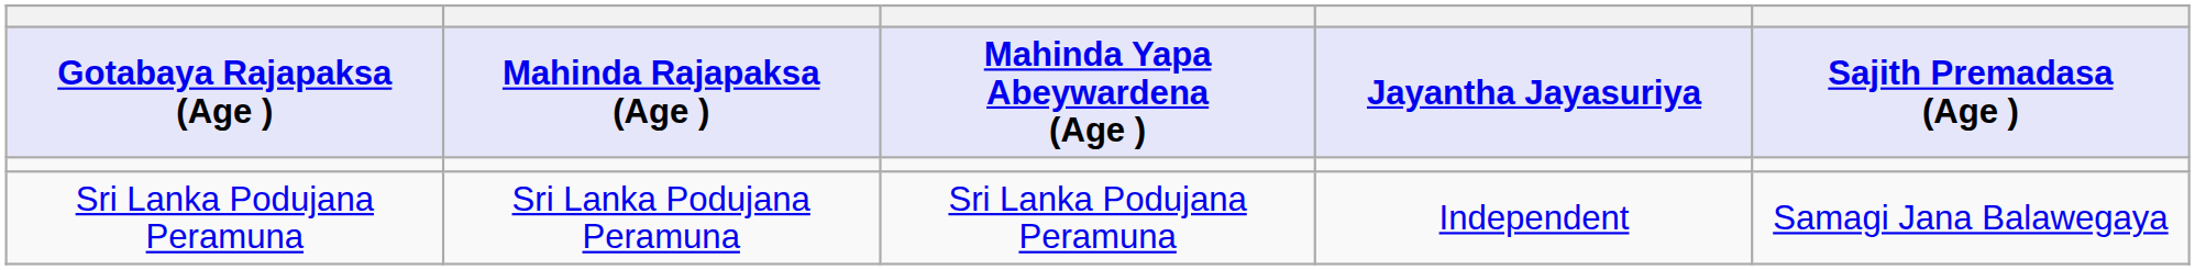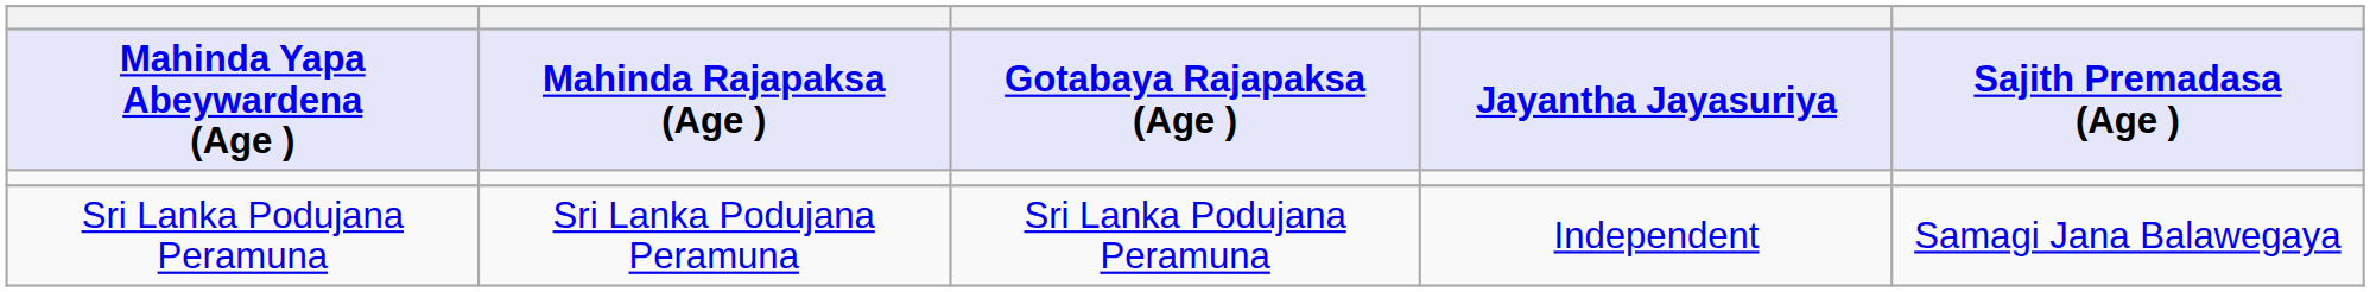columns swapped: Gotabaya Rajapaksa (Age ) <-> Mahinda Yapa Abeywardena (Age )
